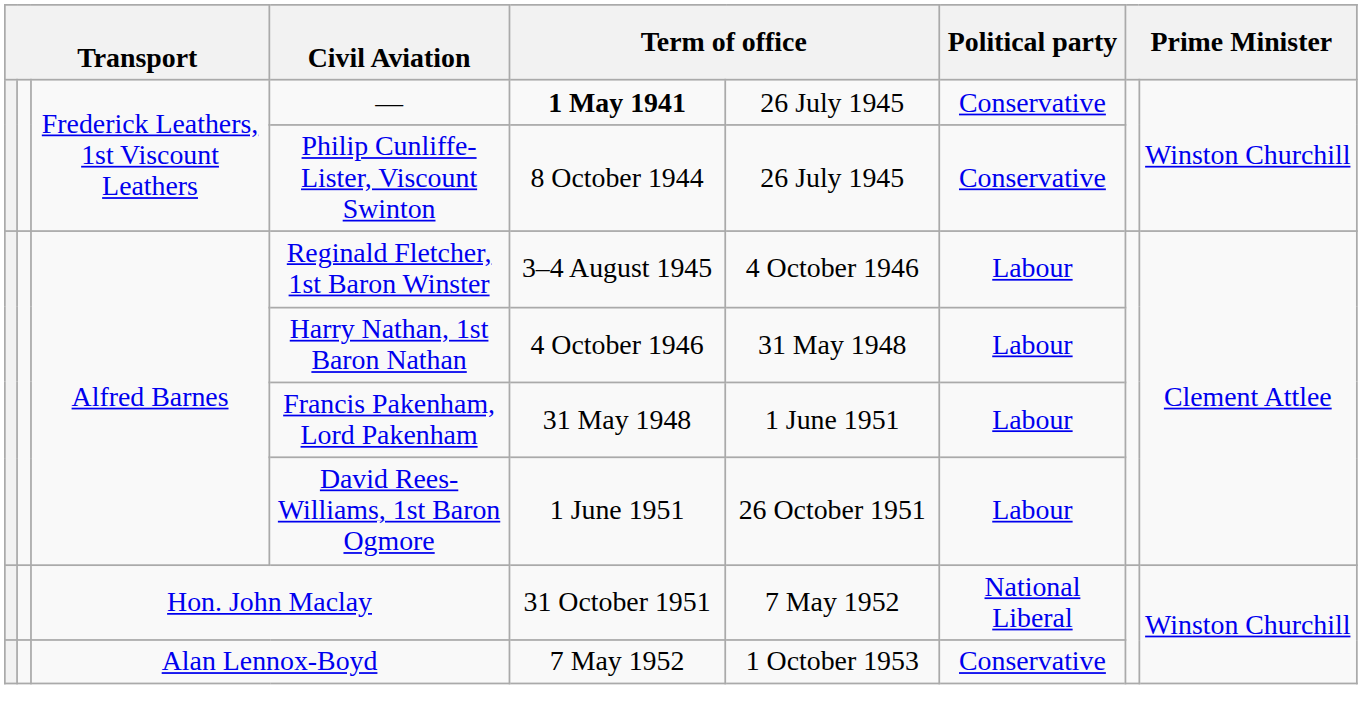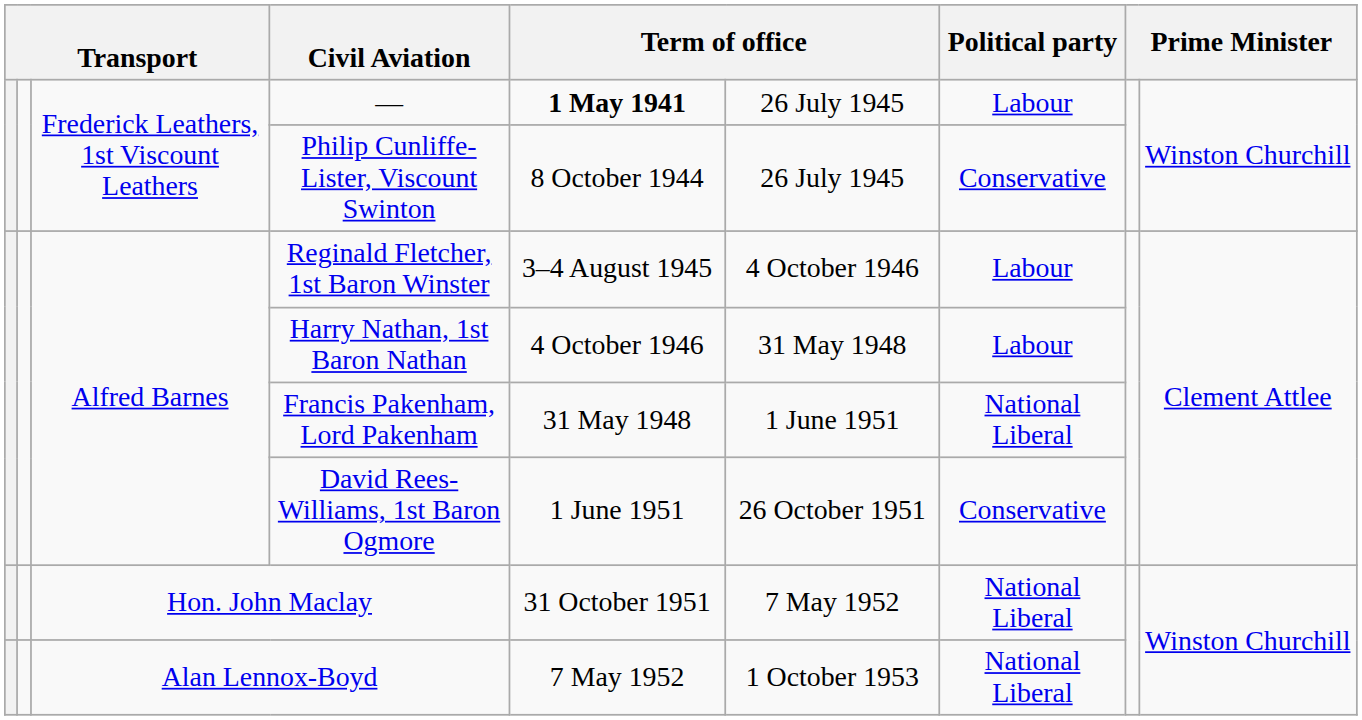— | Political party: Conservative -> Labour
Francis Pakenham, Lord Pakenham | Political party: Labour -> National Liberal
David Rees-Williams, 1st Baron Ogmore | Political party: Labour -> Conservative
Alan Lennox-Boyd | Political party: Conservative -> National Liberal
